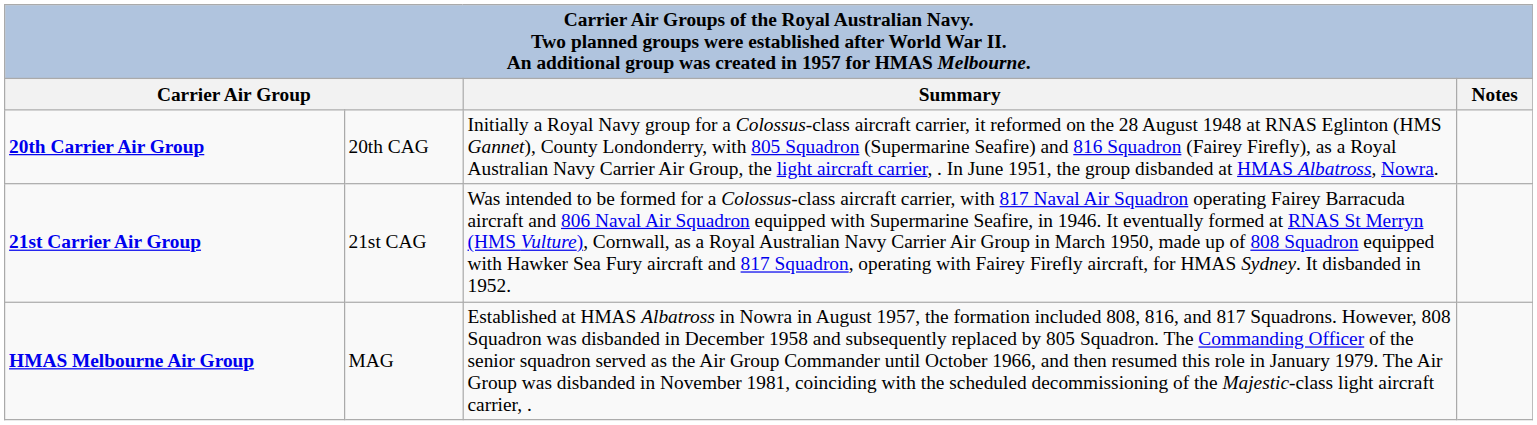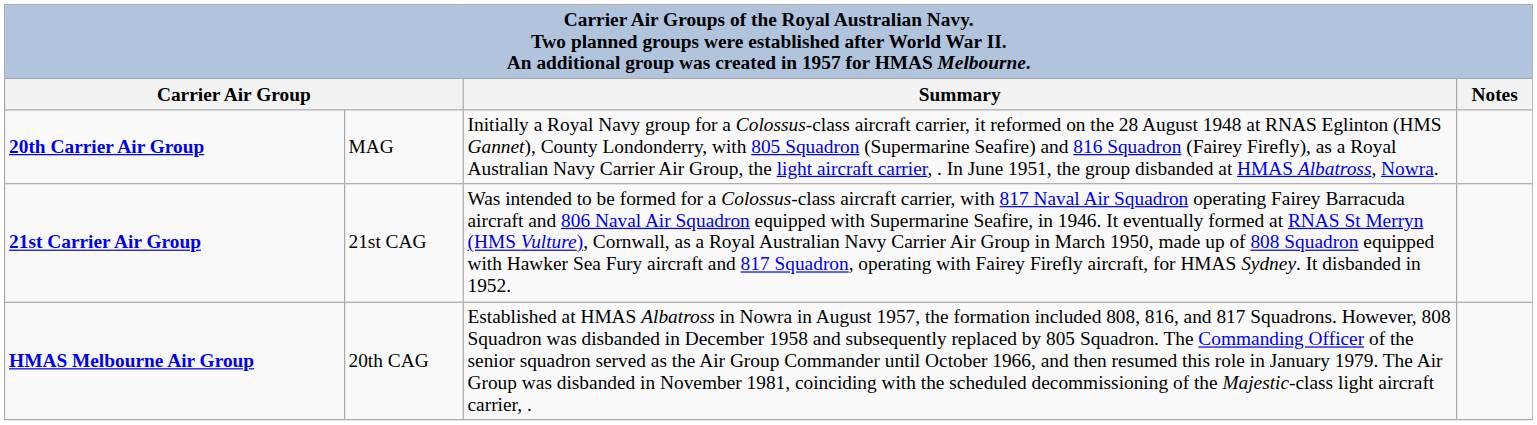20th Carrier Air Group | column 2: 20th CAG -> MAG
HMAS Melbourne Air Group | column 2: MAG -> 20th CAG
